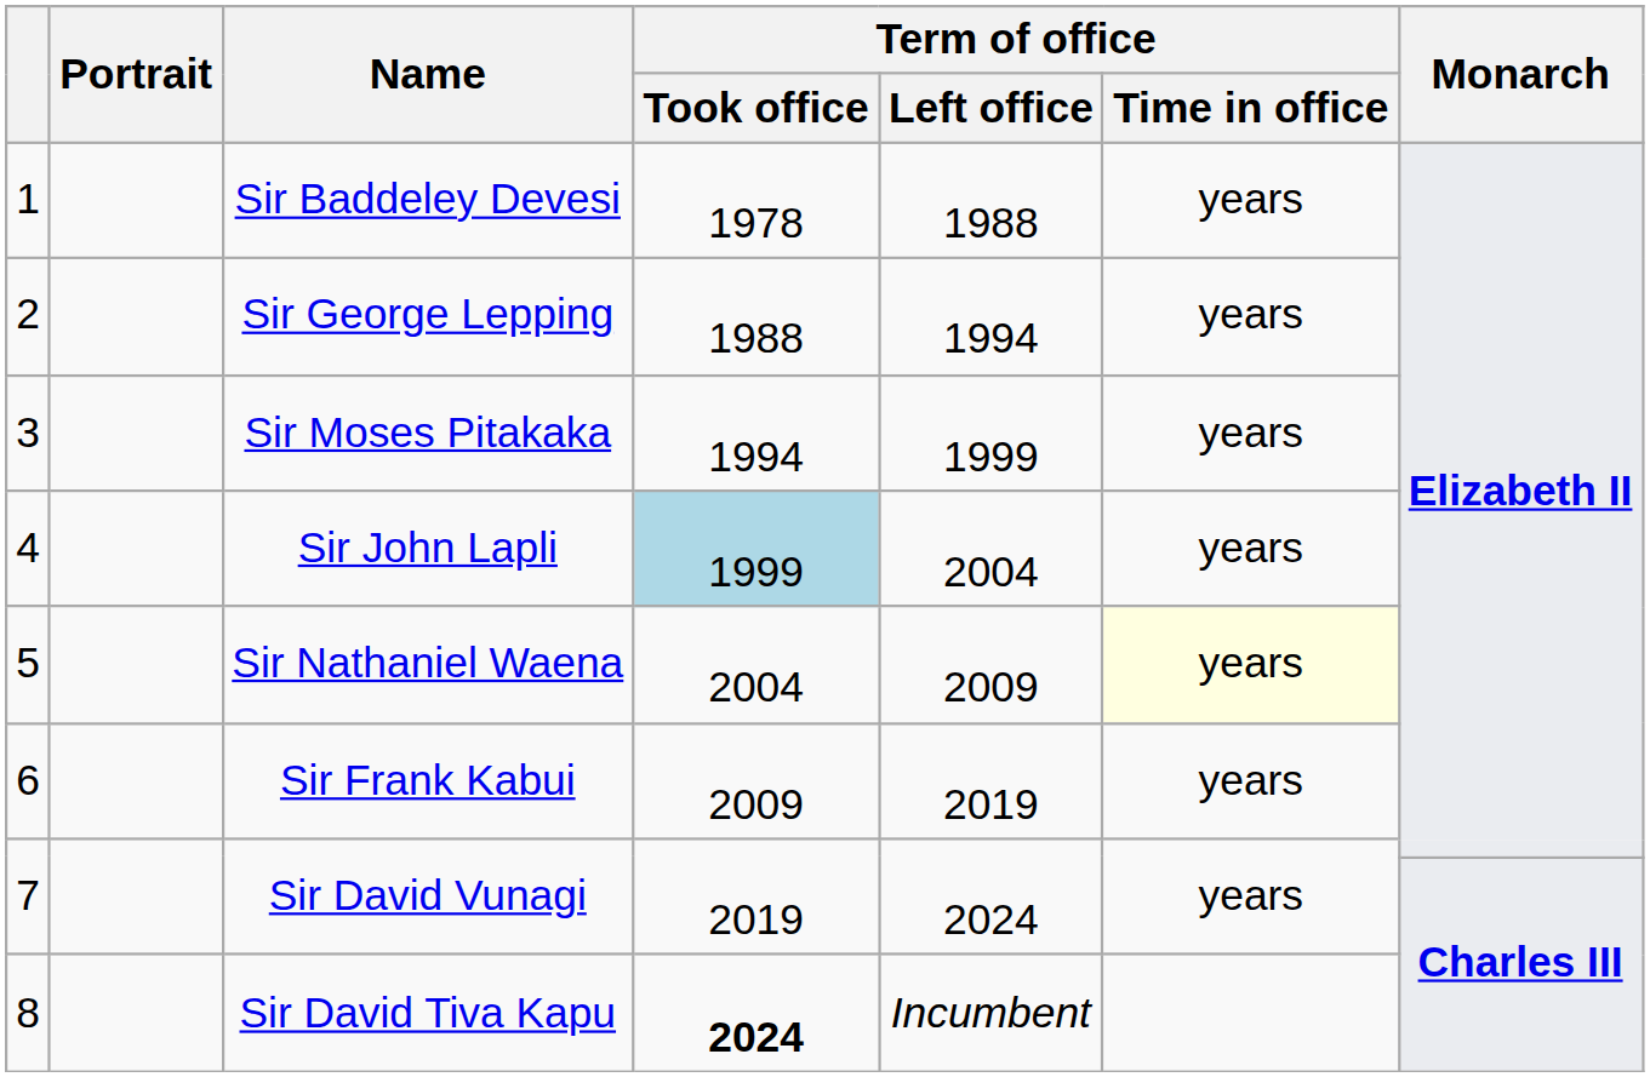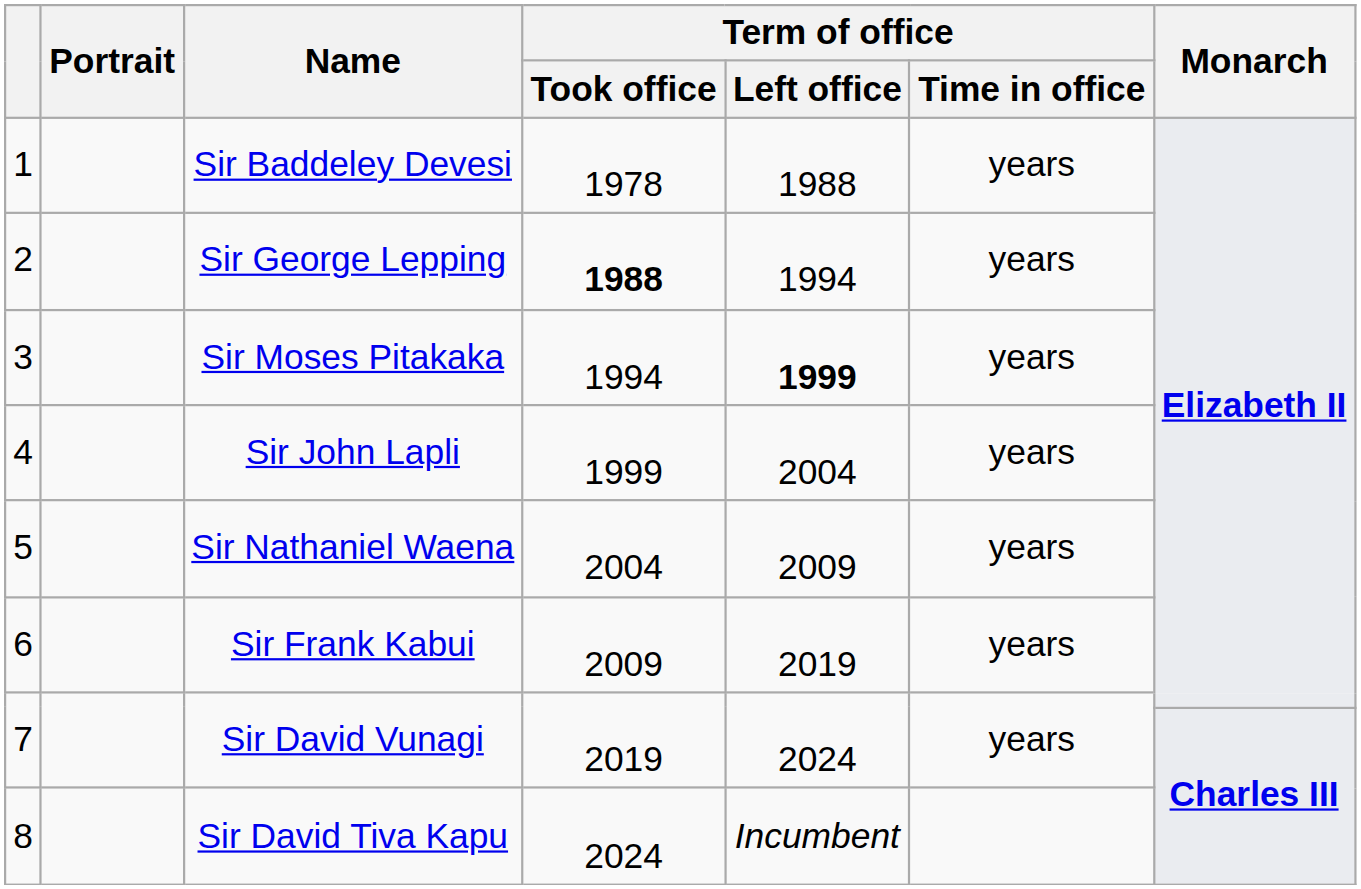2 | Term of office / Took office: normal -> bold
3 | Term of office / Left office: normal -> bold
4 | Term of office / Took office: lightblue background -> no background
5 | Term of office / Time in office: lightyellow background -> no background
8 | Term of office / Took office: bold -> normal
